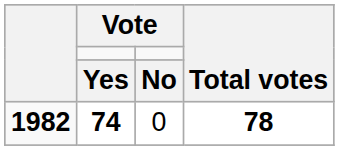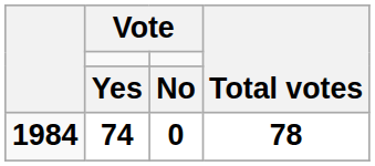row 4 | column 1: 1982 -> 1984
row 4 | column 3: normal -> bold
